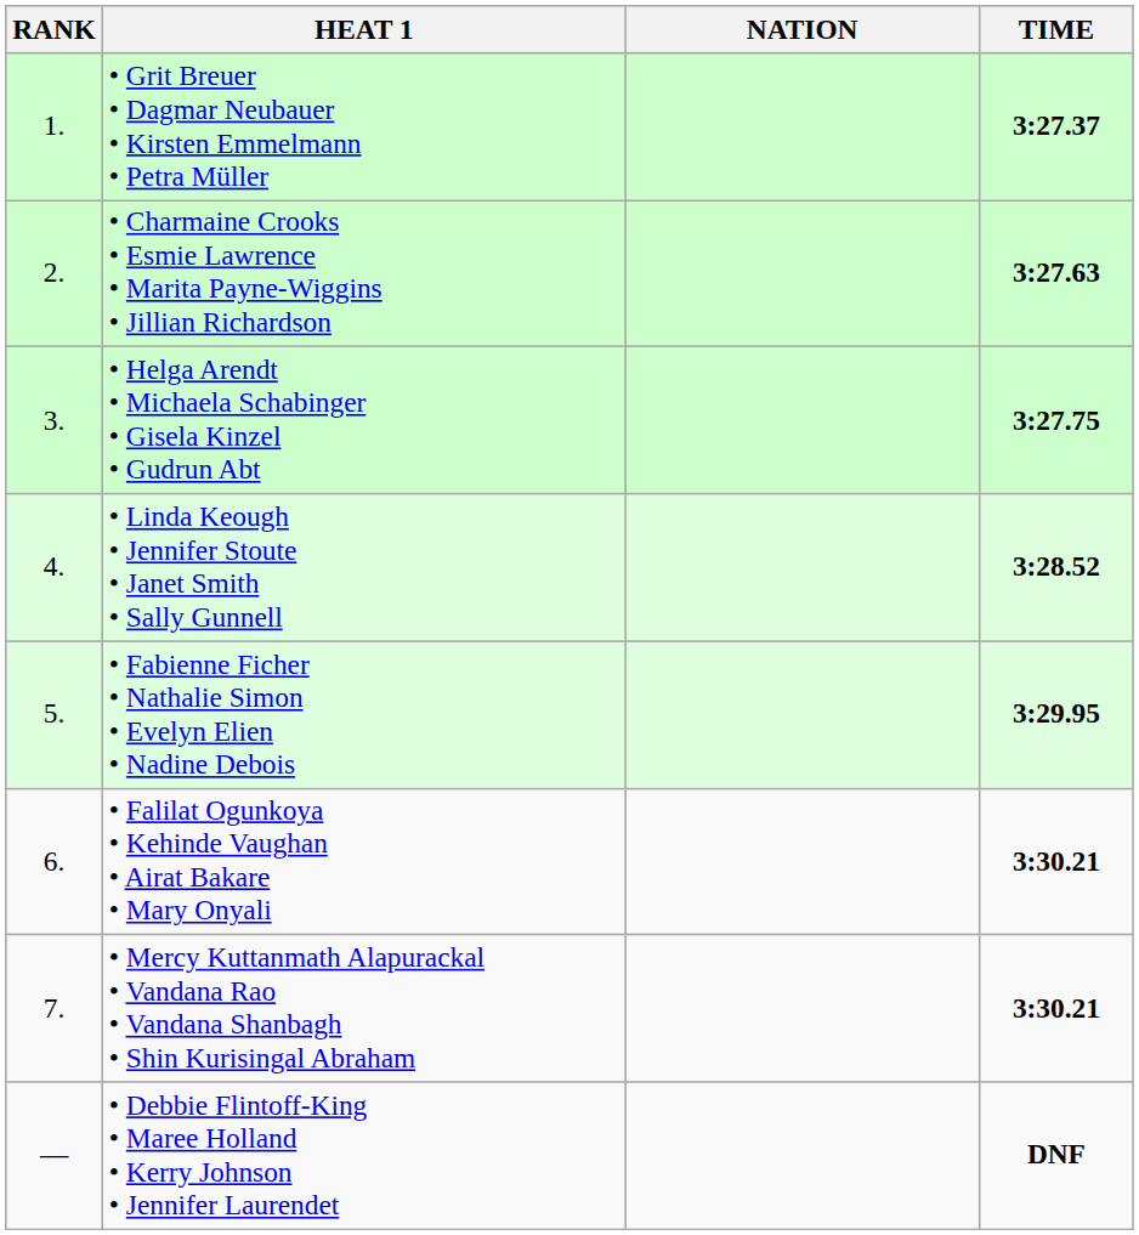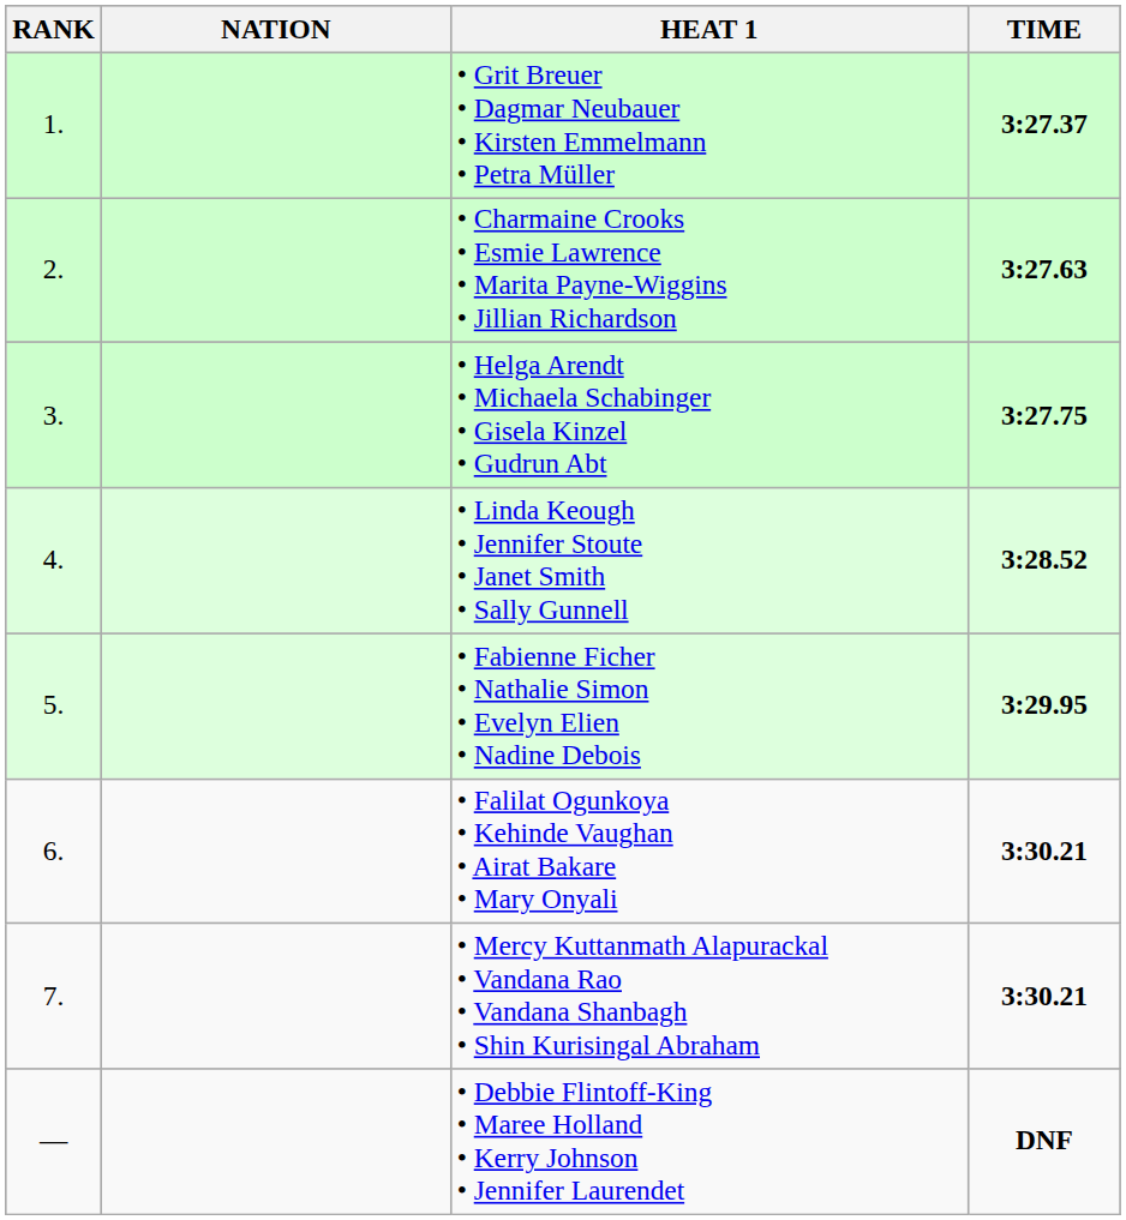columns swapped: NATION <-> HEAT 1
